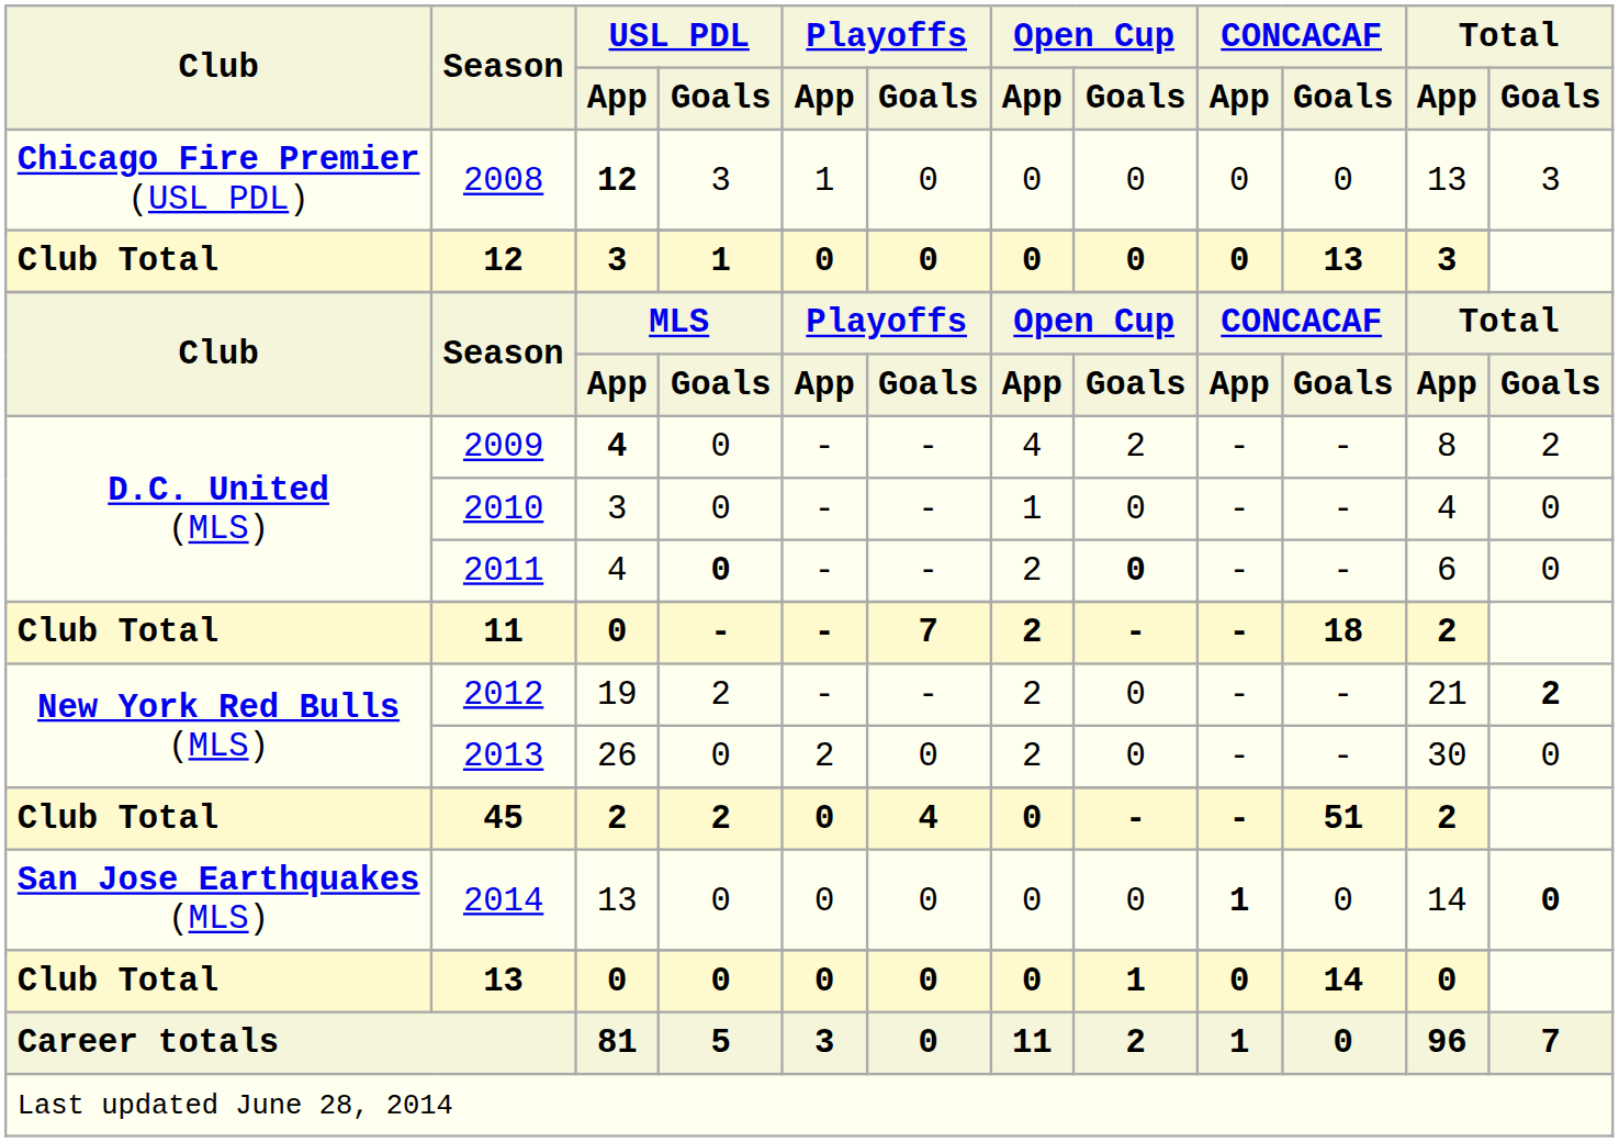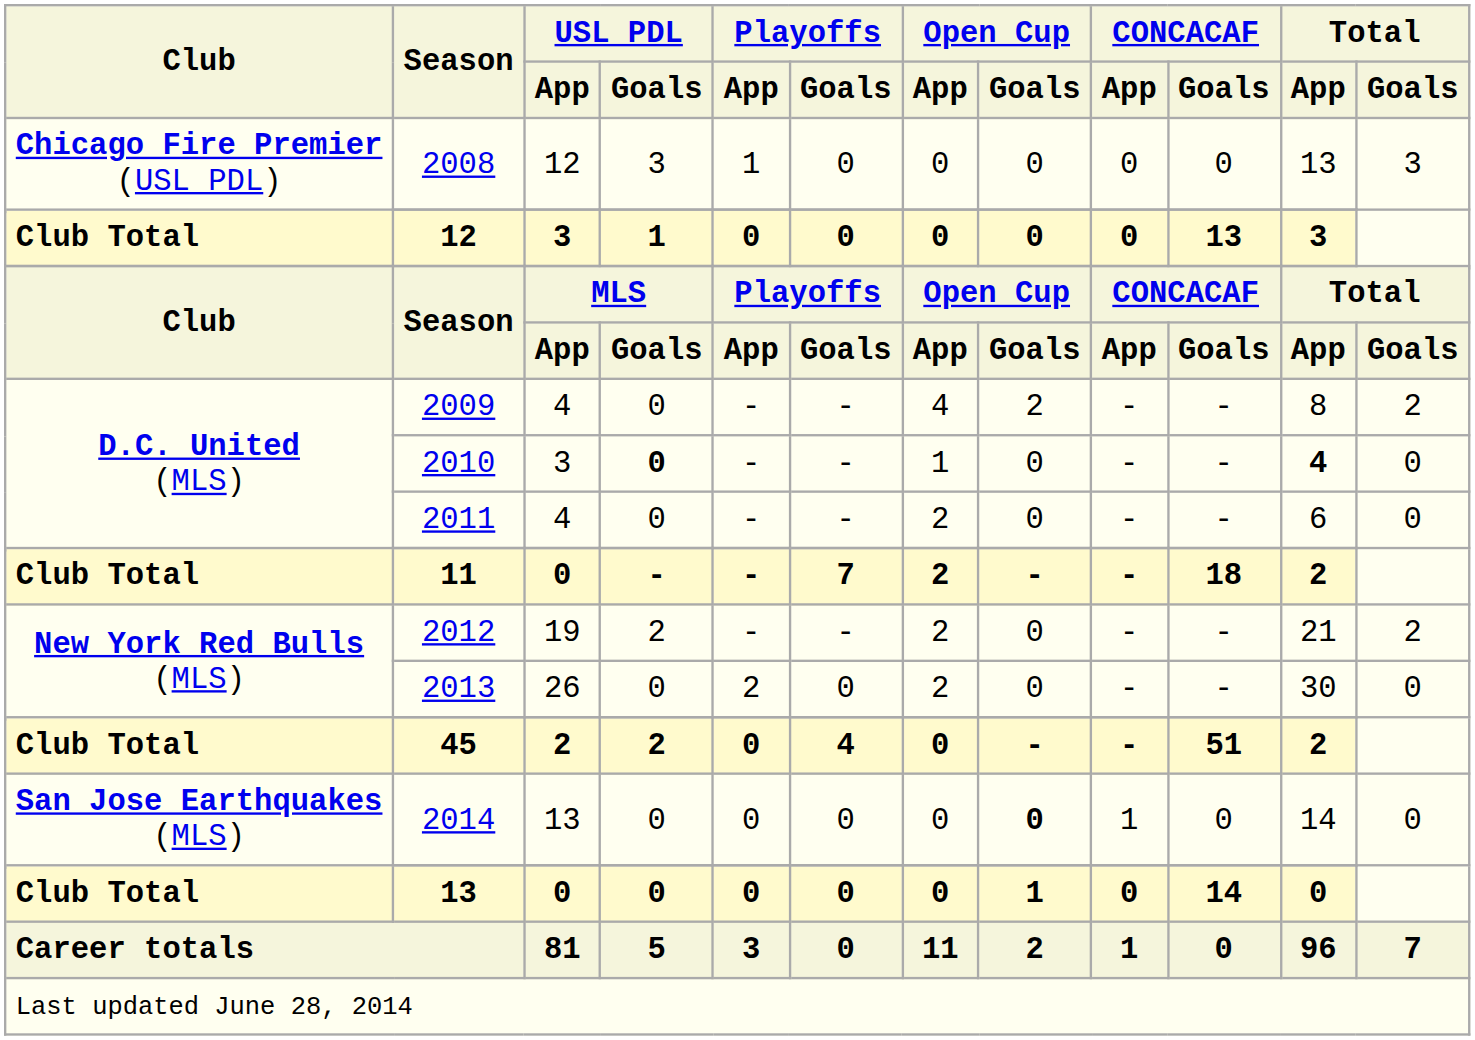2008 | USL PDL / App: bold -> normal
2009 | USL PDL / App: bold -> normal
2010 | USL PDL / Goals: normal -> bold
2010 | Total / App: normal -> bold
2011 | USL PDL / Goals: bold -> normal
2011 | Open Cup / Goals: bold -> normal
2012 | Total / Goals: bold -> normal
2014 | Open Cup / Goals: normal -> bold
2014 | CONCACAF / App: bold -> normal
2014 | Total / Goals: bold -> normal
